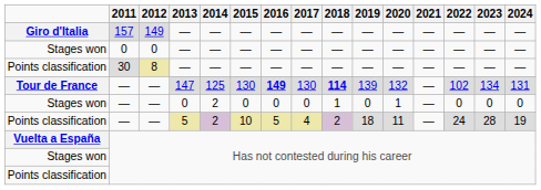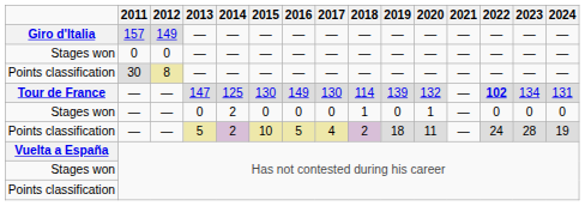Tour de France | 2016: bold -> normal
Tour de France | 2018: bold -> normal
Tour de France | 2022: normal -> bold
